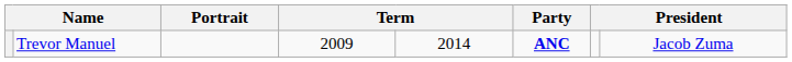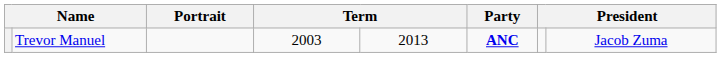Trevor Manuel | column 4: 2009 -> 2003
Trevor Manuel | column 5: 2014 -> 2013
